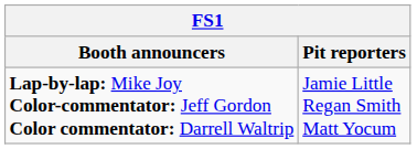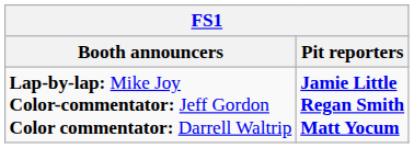row 3 | Pit reporters: normal -> bold
